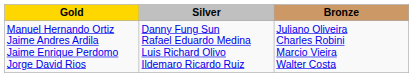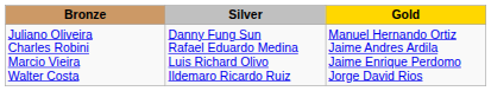columns swapped: Gold <-> Bronze
